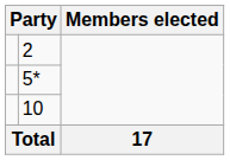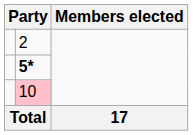5* | column 2: normal -> bold
10 | column 2: no background -> pink background
